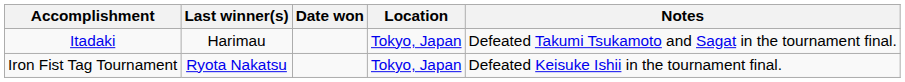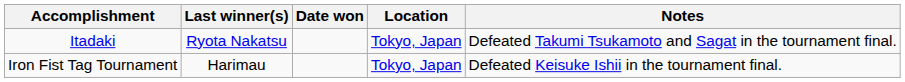Itadaki | Last winner(s): Harimau -> Ryota Nakatsu
Iron Fist Tag Tournament | Last winner(s): Ryota Nakatsu -> Harimau
